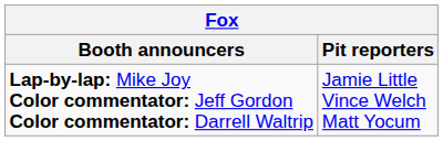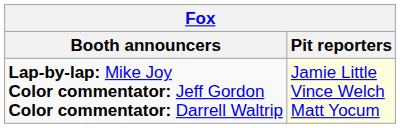row 3 | Pit reporters: no background -> lightyellow background
